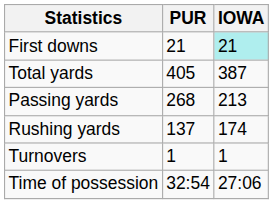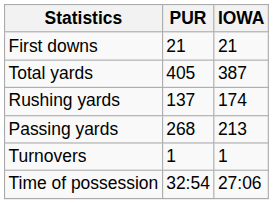First downs | IOWA: paleturquoise background -> no background
rows swapped: Rushing yards <-> Passing yards
